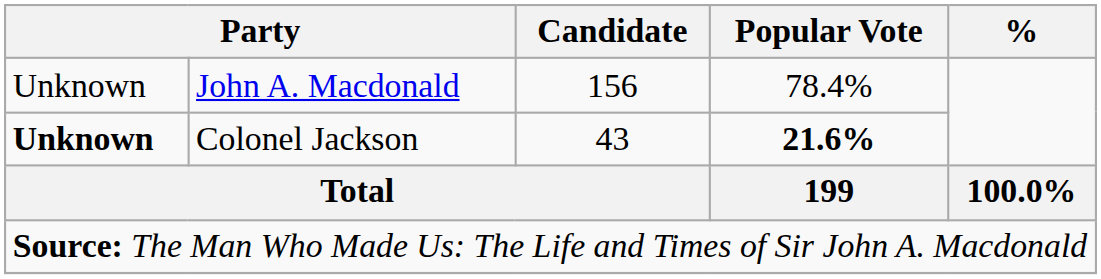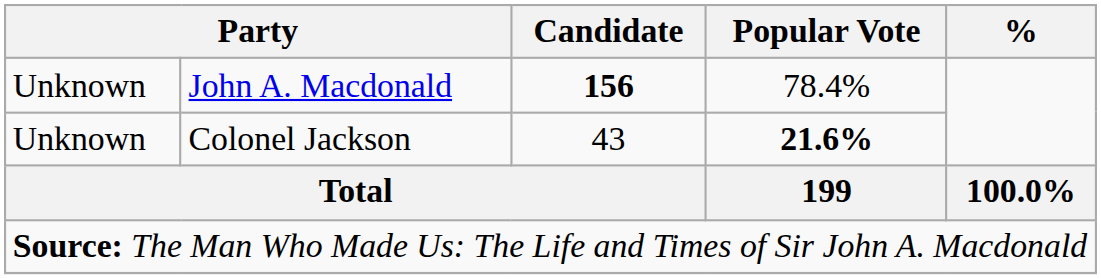John A. Macdonald | Candidate: normal -> bold
Colonel Jackson | column 1: bold -> normal
